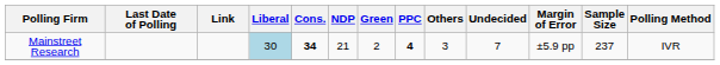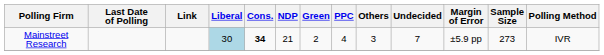Mainstreet Research | PPC: bold -> normal
Mainstreet Research | Sample Size: 237 -> 273
